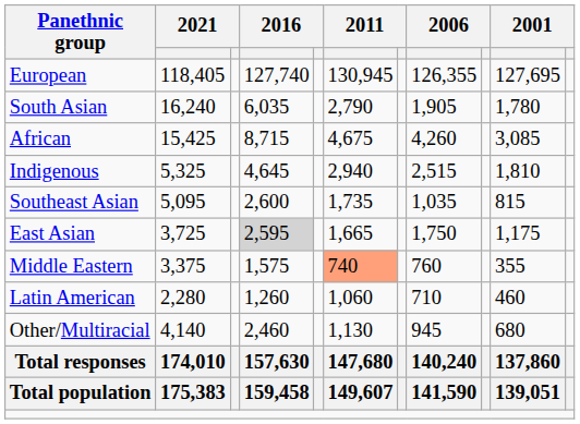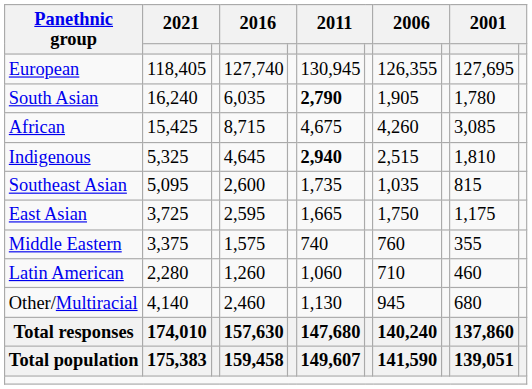South Asian | column 6: normal -> bold
Indigenous | column 6: normal -> bold
East Asian | column 4: lightgrey background -> no background
Middle Eastern | column 6: lightsalmon background -> no background
